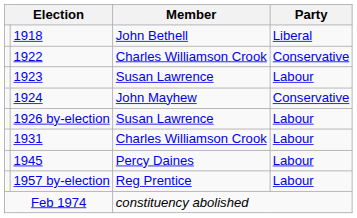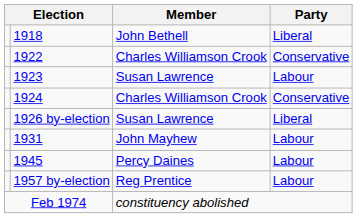1924 | Member: John Mayhew -> Charles Williamson Crook
1926 by-election | Party: Labour -> Liberal
1931 | Member: Charles Williamson Crook -> John Mayhew
